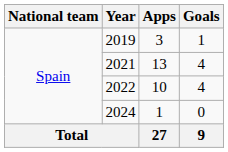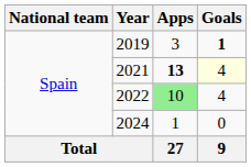2019 | Goals: normal -> bold
2021 | Apps: normal -> bold
2021 | Goals: no background -> lightyellow background
2022 | Apps: no background -> lightgreen background
